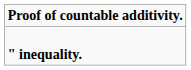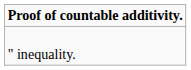row 2 | column 1: bold -> normal
